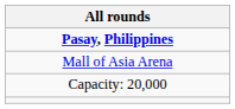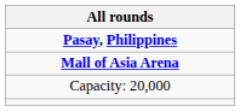row 3 | column 1: normal -> bold
